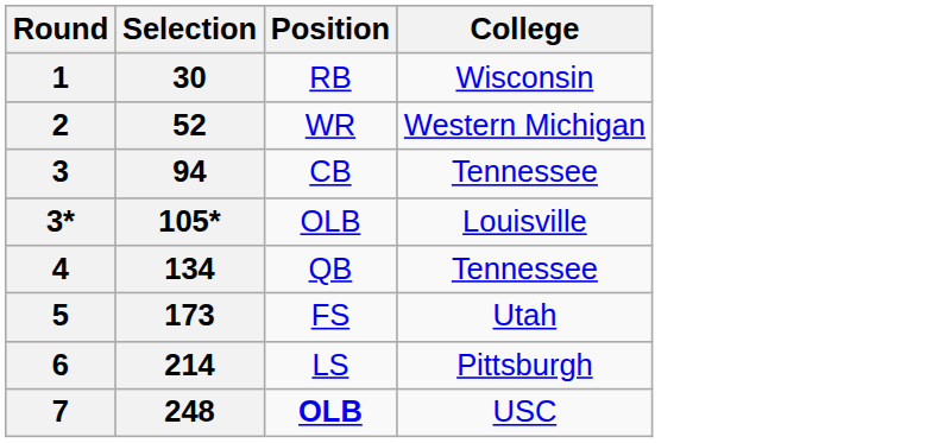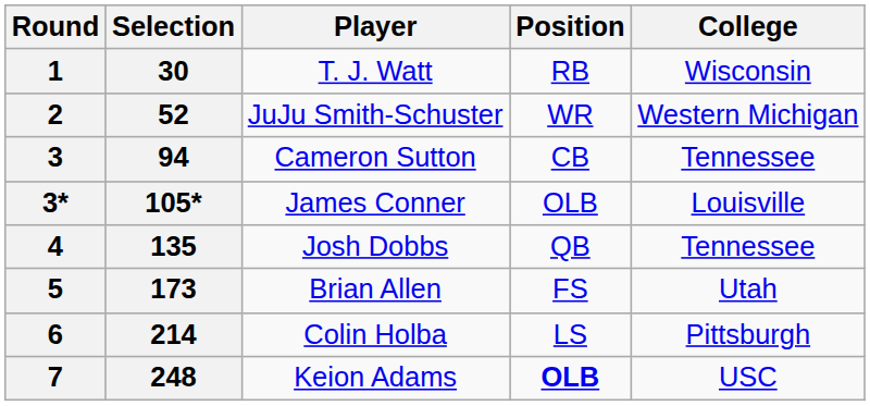+ column: Player | T. J. Watt | JuJu Smith-Schuster | Cameron Sutton | James Conner | Josh Dobbs | Brian Allen | Colin Holba | Keion Adams
4 | Selection: 134 -> 135
